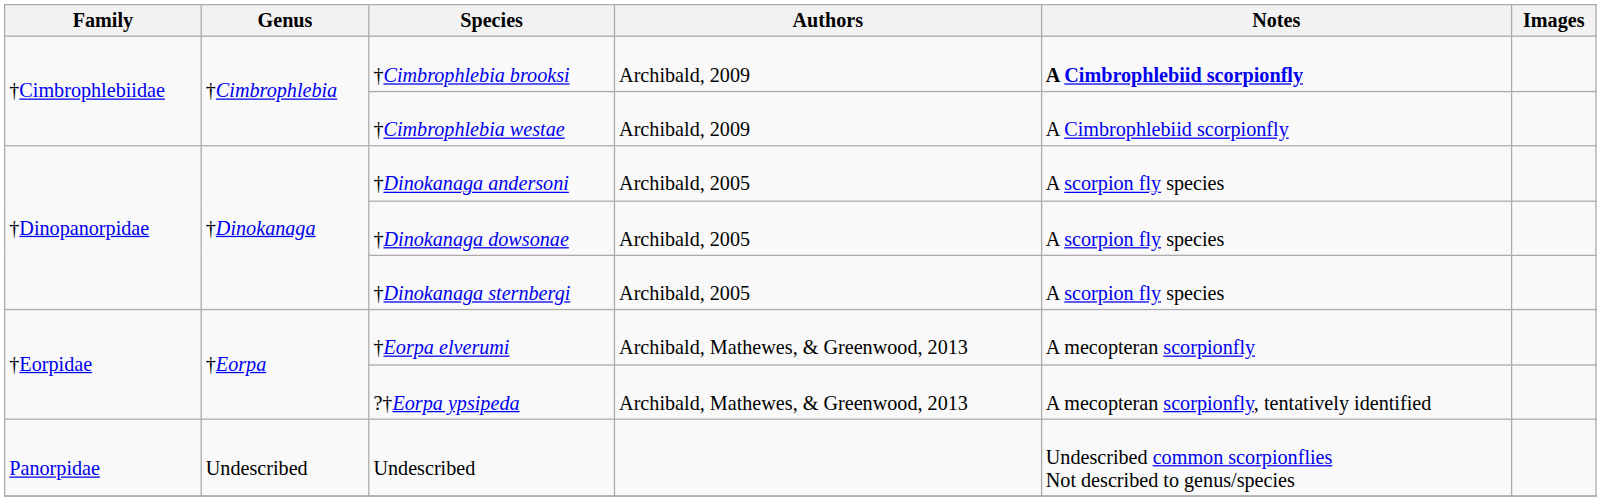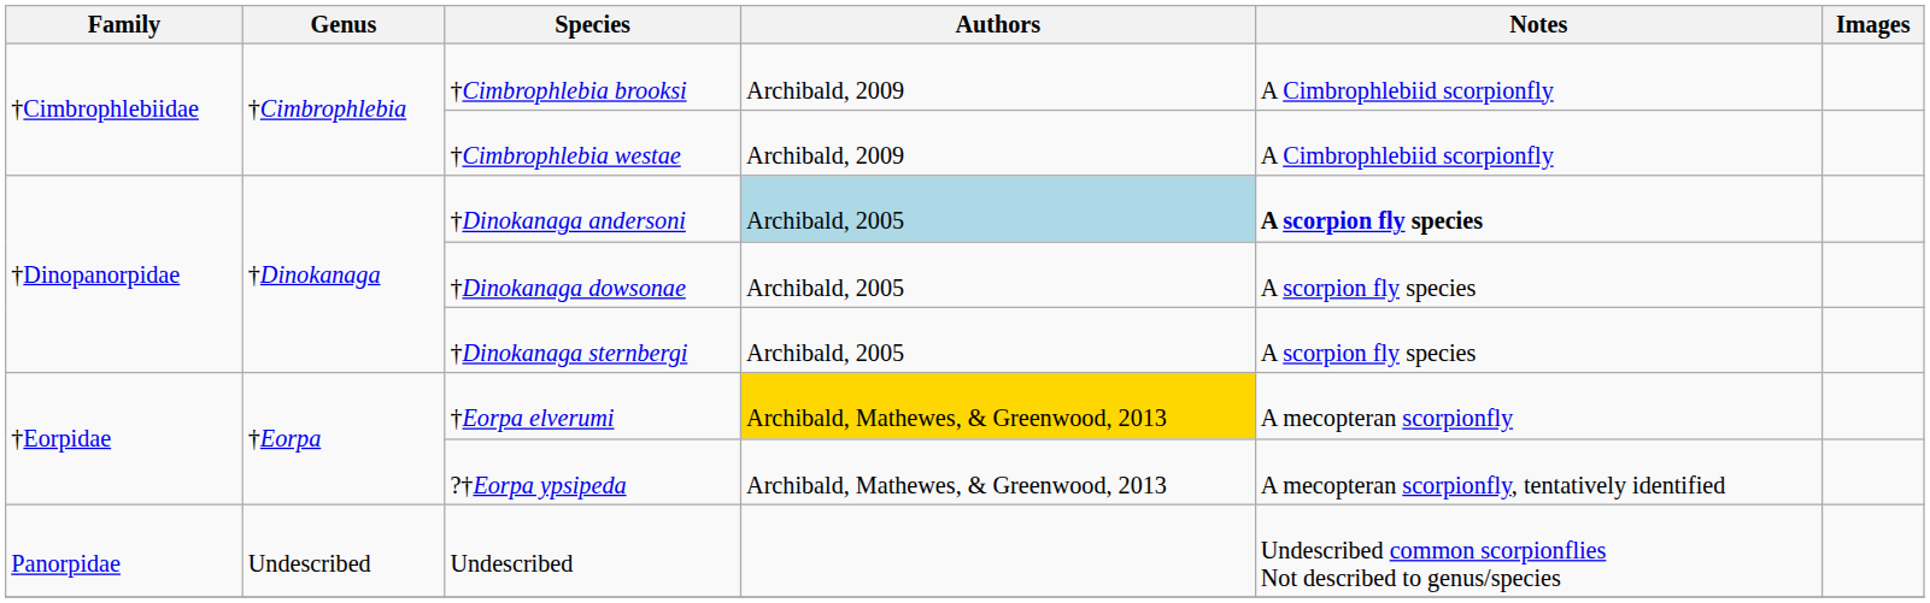†Cimbrophlebia brooksi | Notes: bold -> normal
†Dinokanaga andersoni | Authors: no background -> lightblue background
†Dinokanaga andersoni | Notes: normal -> bold
†Eorpa elverumi | Authors: no background -> gold background
